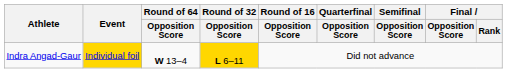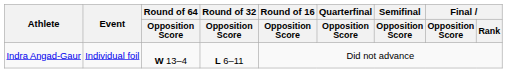Indra Angad-Gaur | Event: gold background -> no background
Indra Angad-Gaur | Round of 32 / Opposition Score: gold background -> no background
